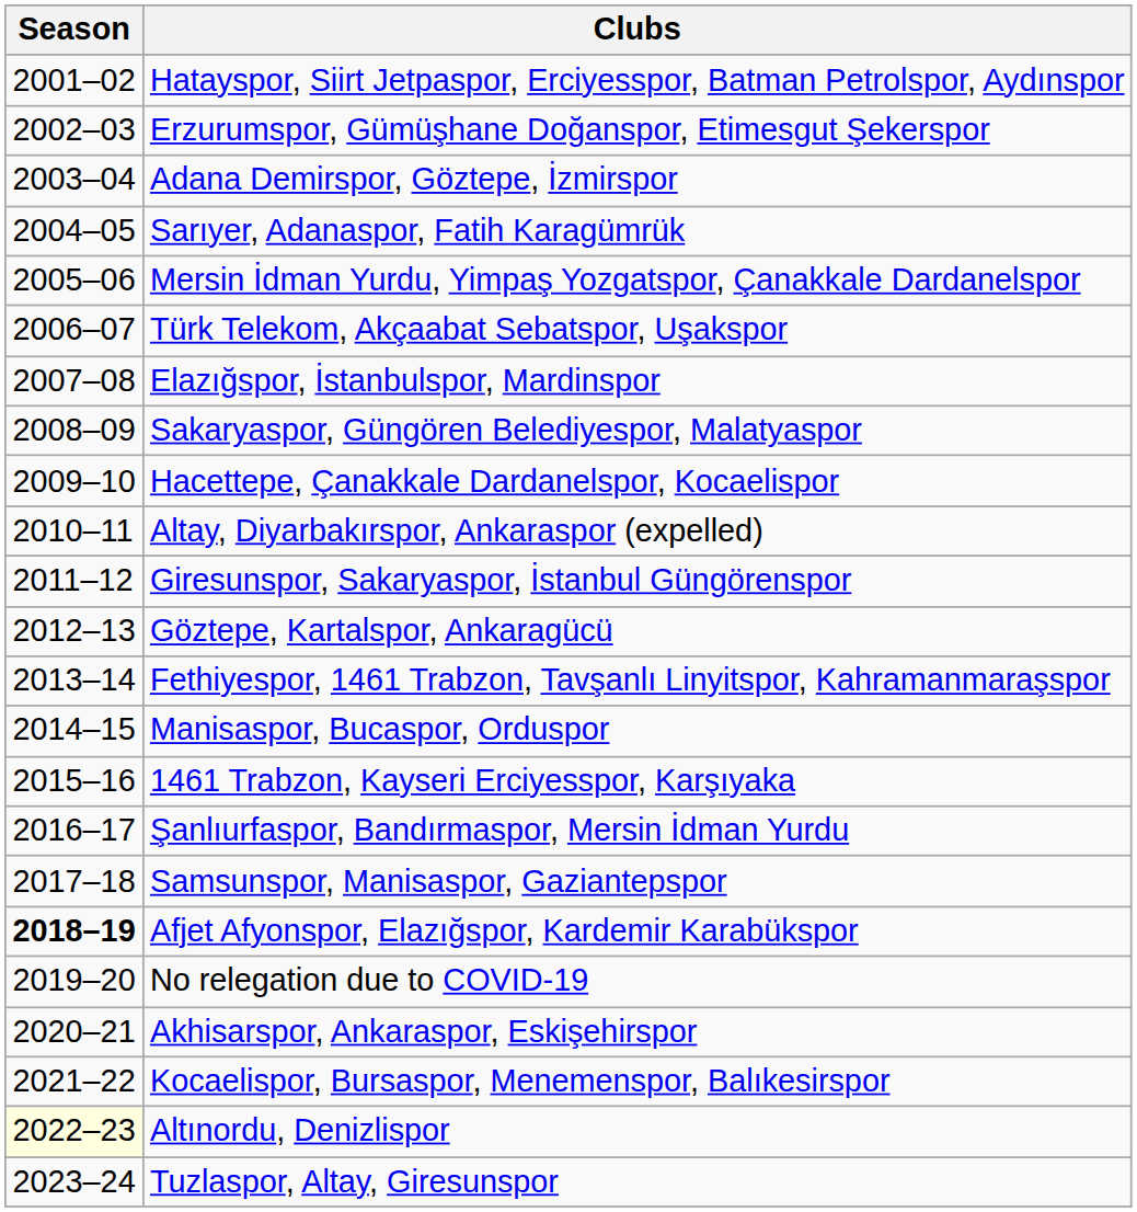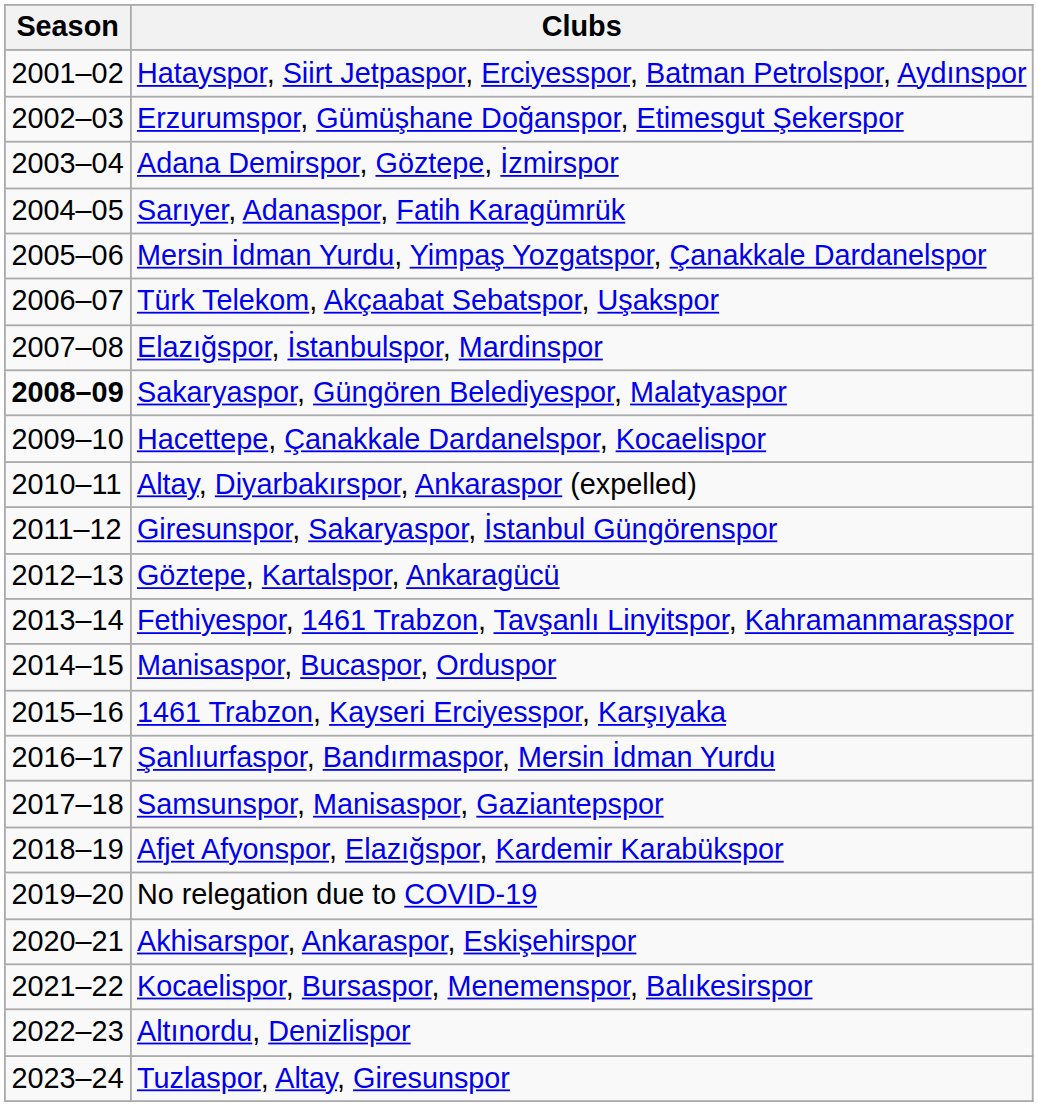Sakaryaspor, Güngören Belediyespor, Malatyaspor | Season: normal -> bold
Afjet Afyonspor, Elazığspor, Kardemir Karabükspor | Season: bold -> normal
Altınordu, Denizlispor | Season: lightyellow background -> no background
